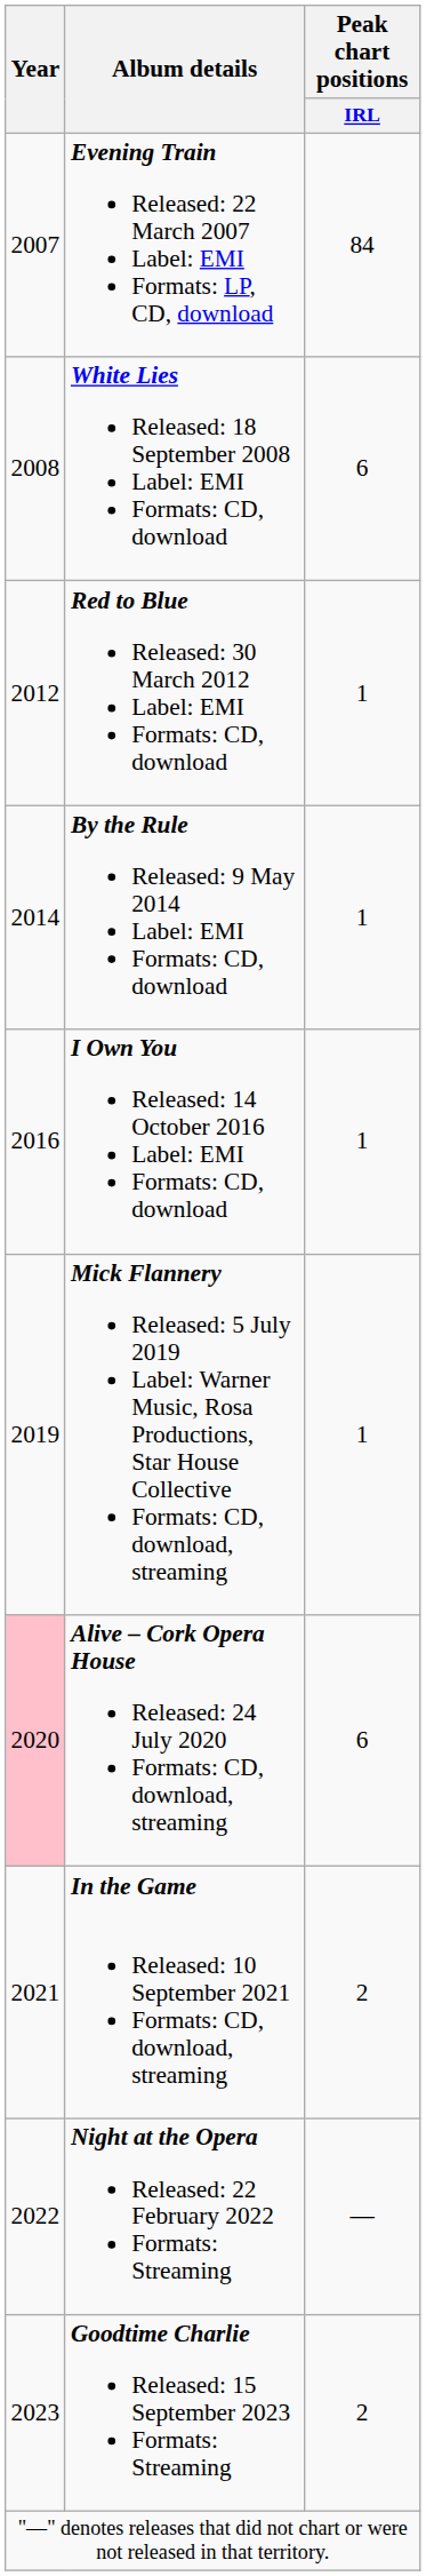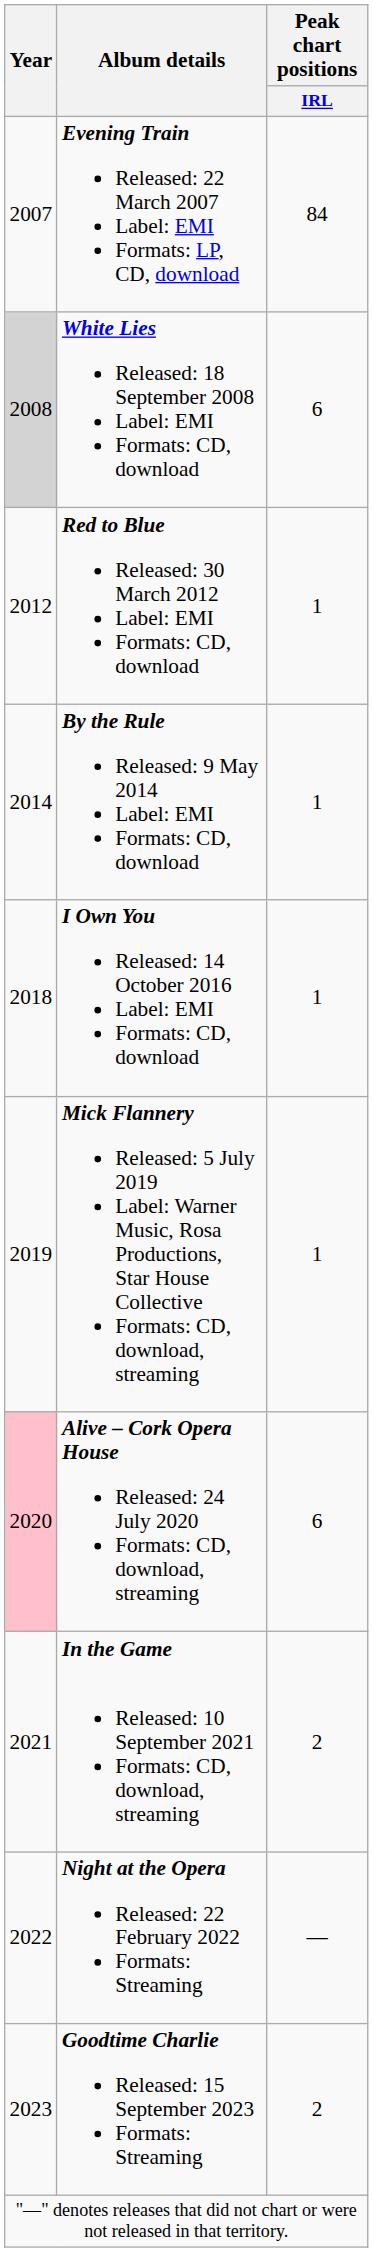row 4 | Year: no background -> lightgrey background
row 7 | Year: 2016 -> 2018
